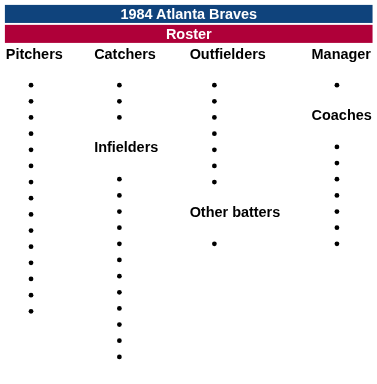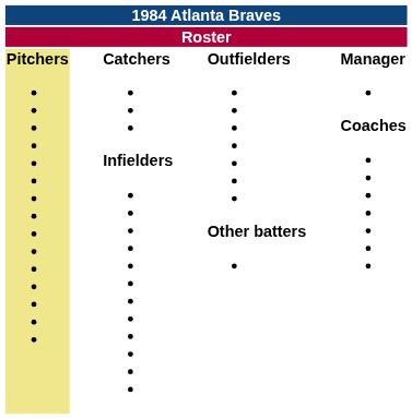Pitchers | column 1: no background -> khaki background
